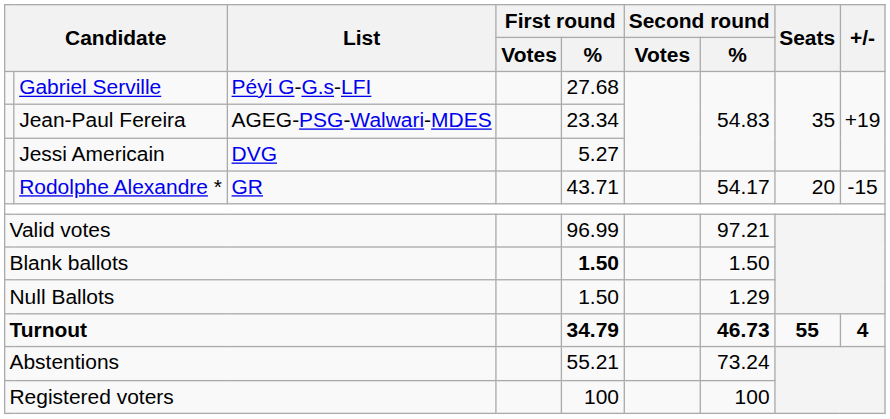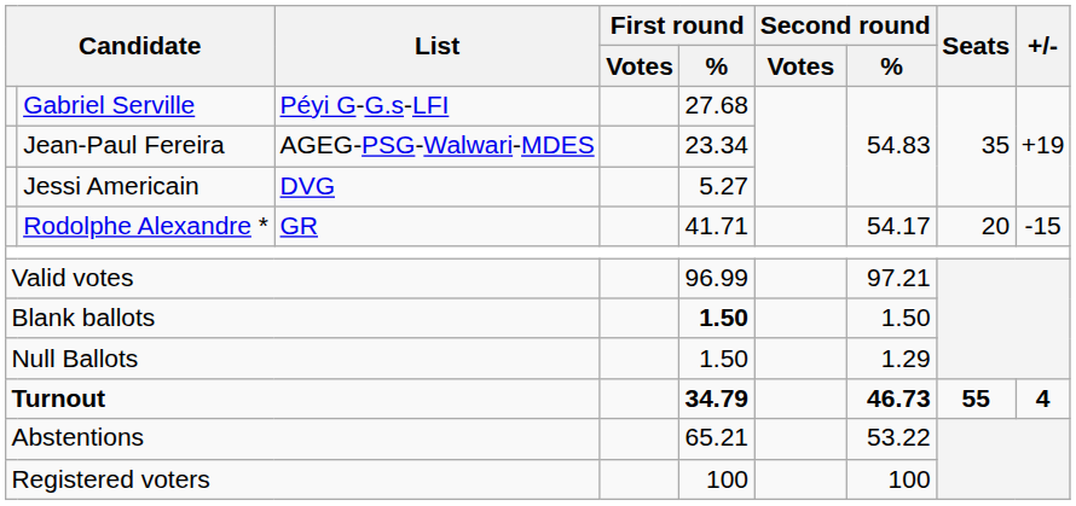Rodolphe Alexandre * | First round / %: 43.71 -> 41.71
Abstentions | First round / %: 55.21 -> 65.21
Abstentions | Second round / %: 73.24 -> 53.22
